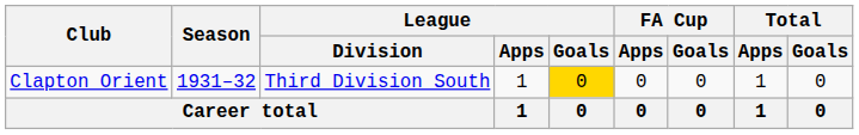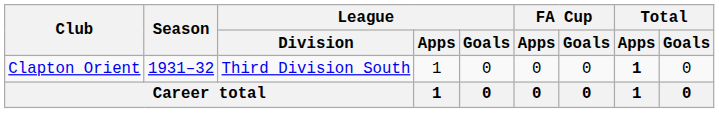Clapton Orient | League / Goals: gold background -> no background
Clapton Orient | Total / Apps: normal -> bold
